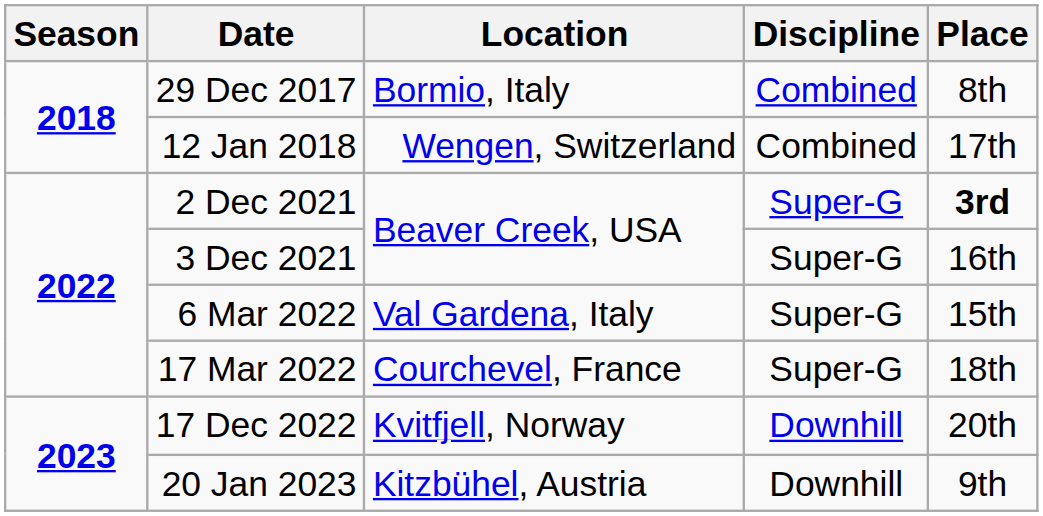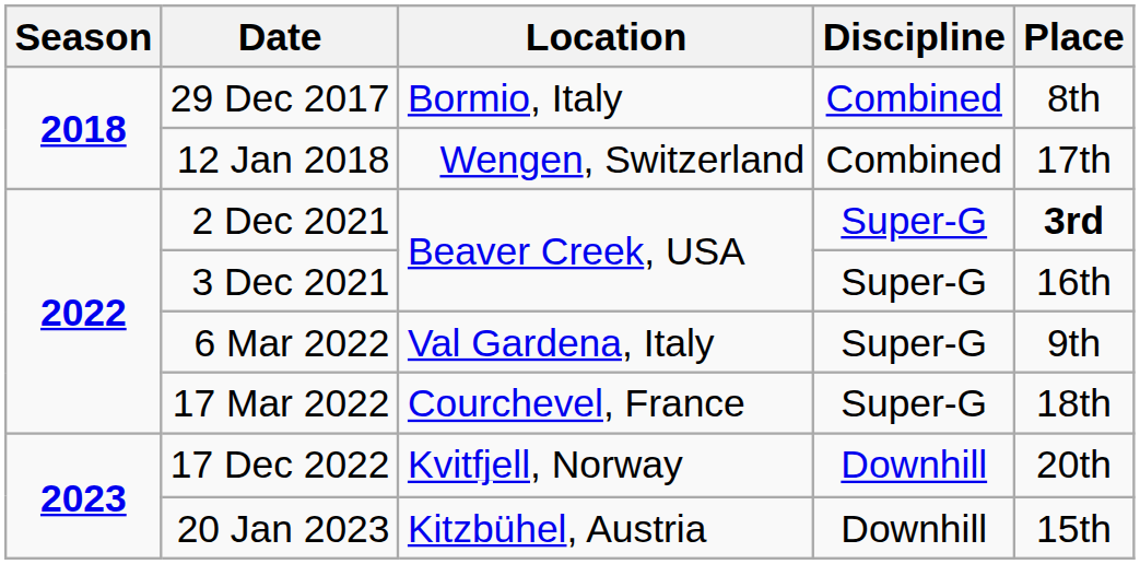6 Mar 2022 | Place: 15th -> 9th
20 Jan 2023 | Place: 9th -> 15th
